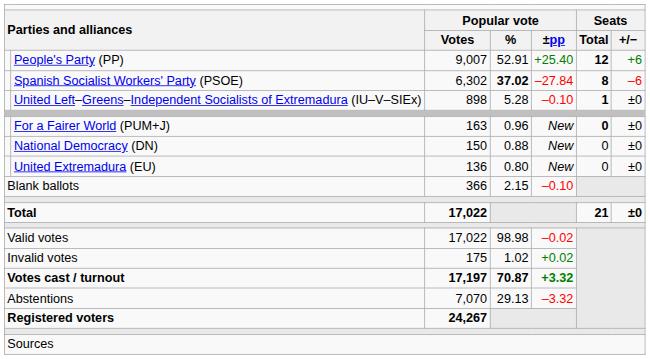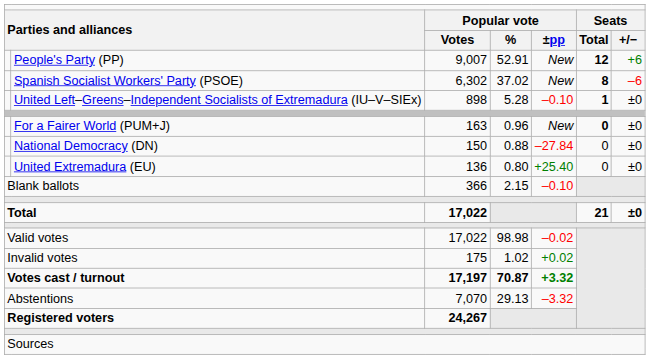People's Party (PP) | column 5: +25.40 -> New
Spanish Socialist Workers' Party (PSOE) | column 4: bold -> normal
Spanish Socialist Workers' Party (PSOE) | column 5: –27.84 -> New
National Democracy (DN) | column 5: New -> –27.84
United Extremadura (EU) | column 5: New -> +25.40
